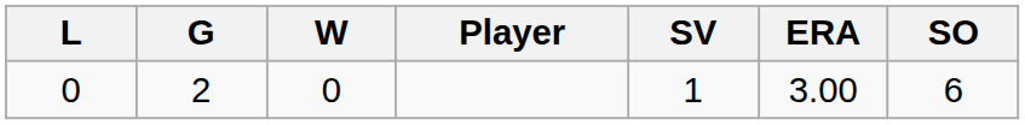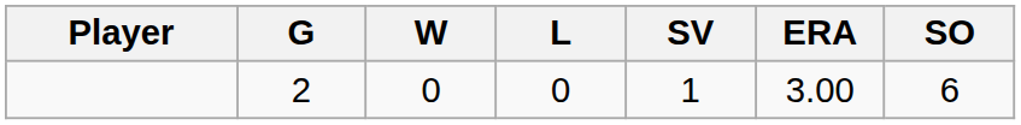columns swapped: Player <-> L
